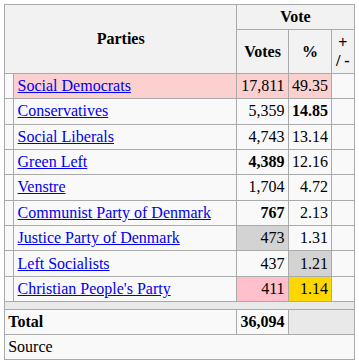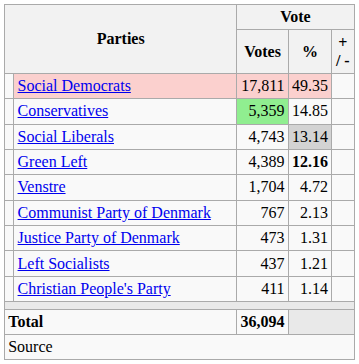Conservatives | Vote / Votes: no background -> lightgreen background
Conservatives | Vote / %: bold -> normal
Social Liberals | Vote / %: no background -> lightgrey background
Green Left | Vote / Votes: bold -> normal
Green Left | Vote / %: normal -> bold
Communist Party of Denmark | Vote / Votes: bold -> normal
Justice Party of Denmark | Vote / Votes: lightgrey background -> no background
Left Socialists | Vote / %: lightgrey background -> no background
Christian People's Party | Vote / Votes: pink background -> no background
Christian People's Party | Vote / %: gold background -> no background
